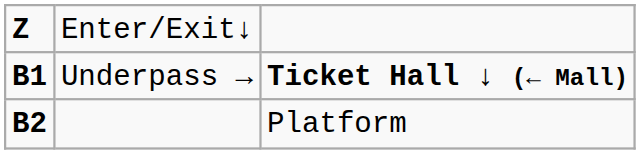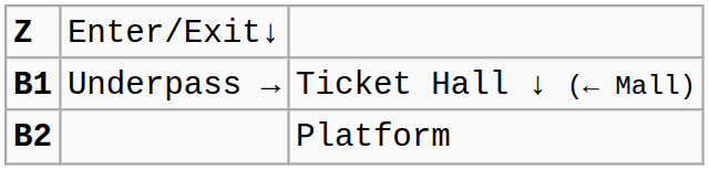Underpass → | column 3: bold -> normal
